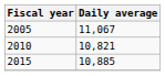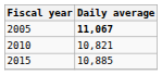2005 | Daily average: normal -> bold
